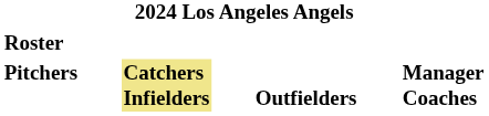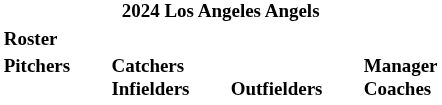Pitchers | column 2: khaki background -> no background
